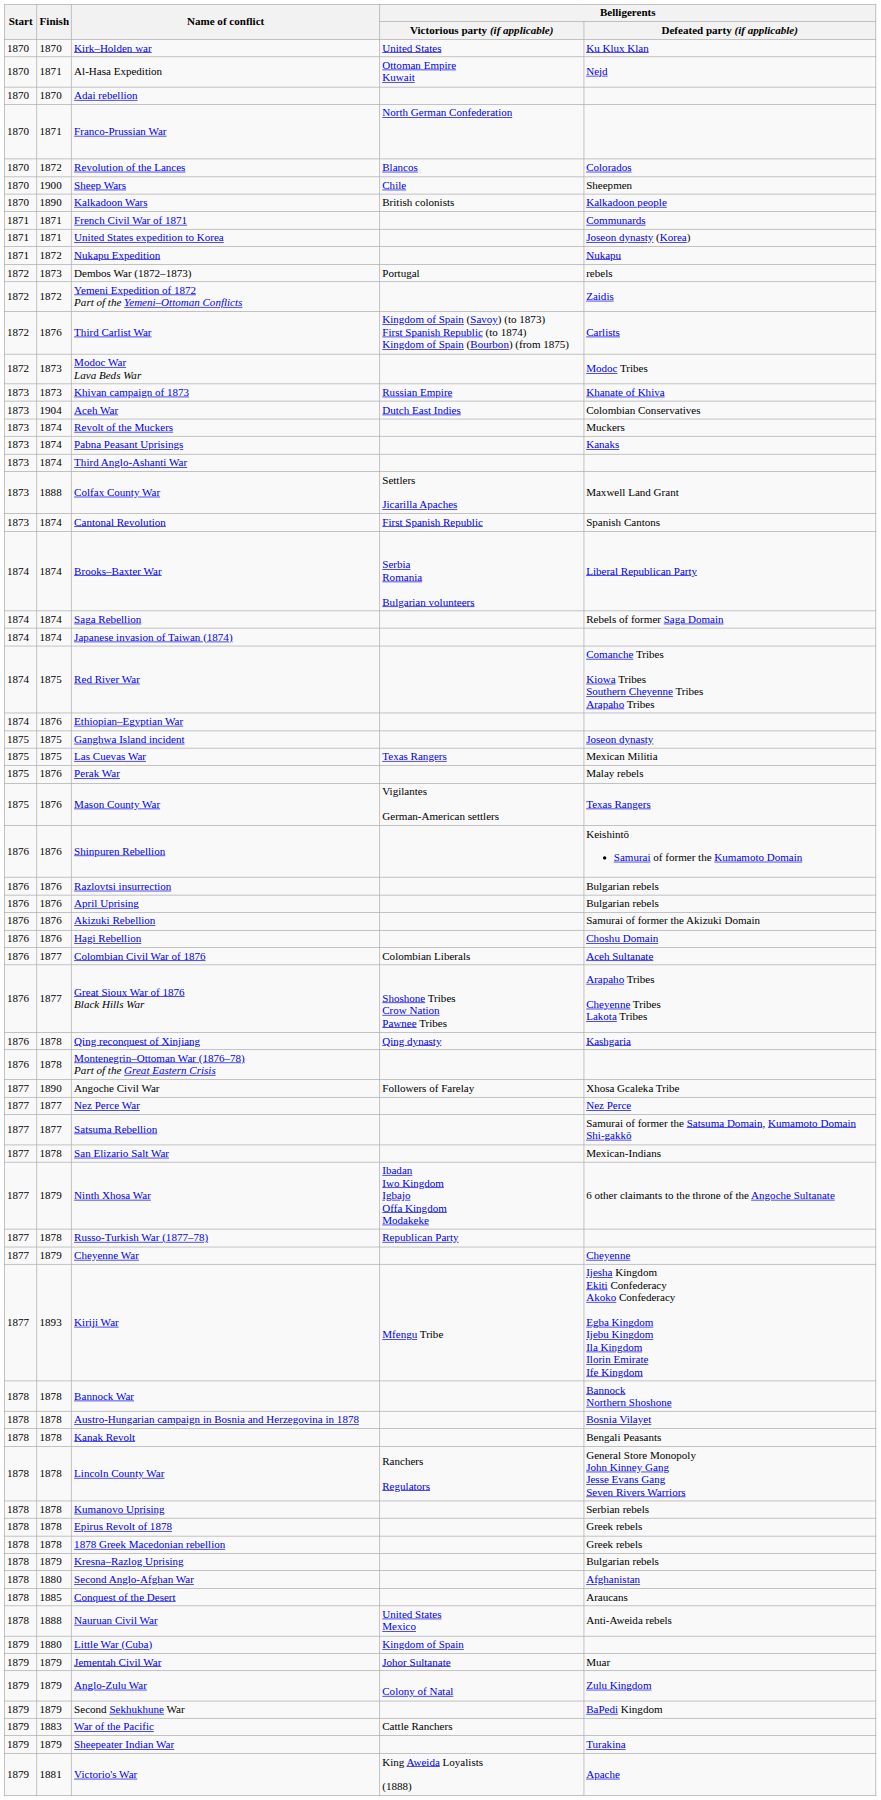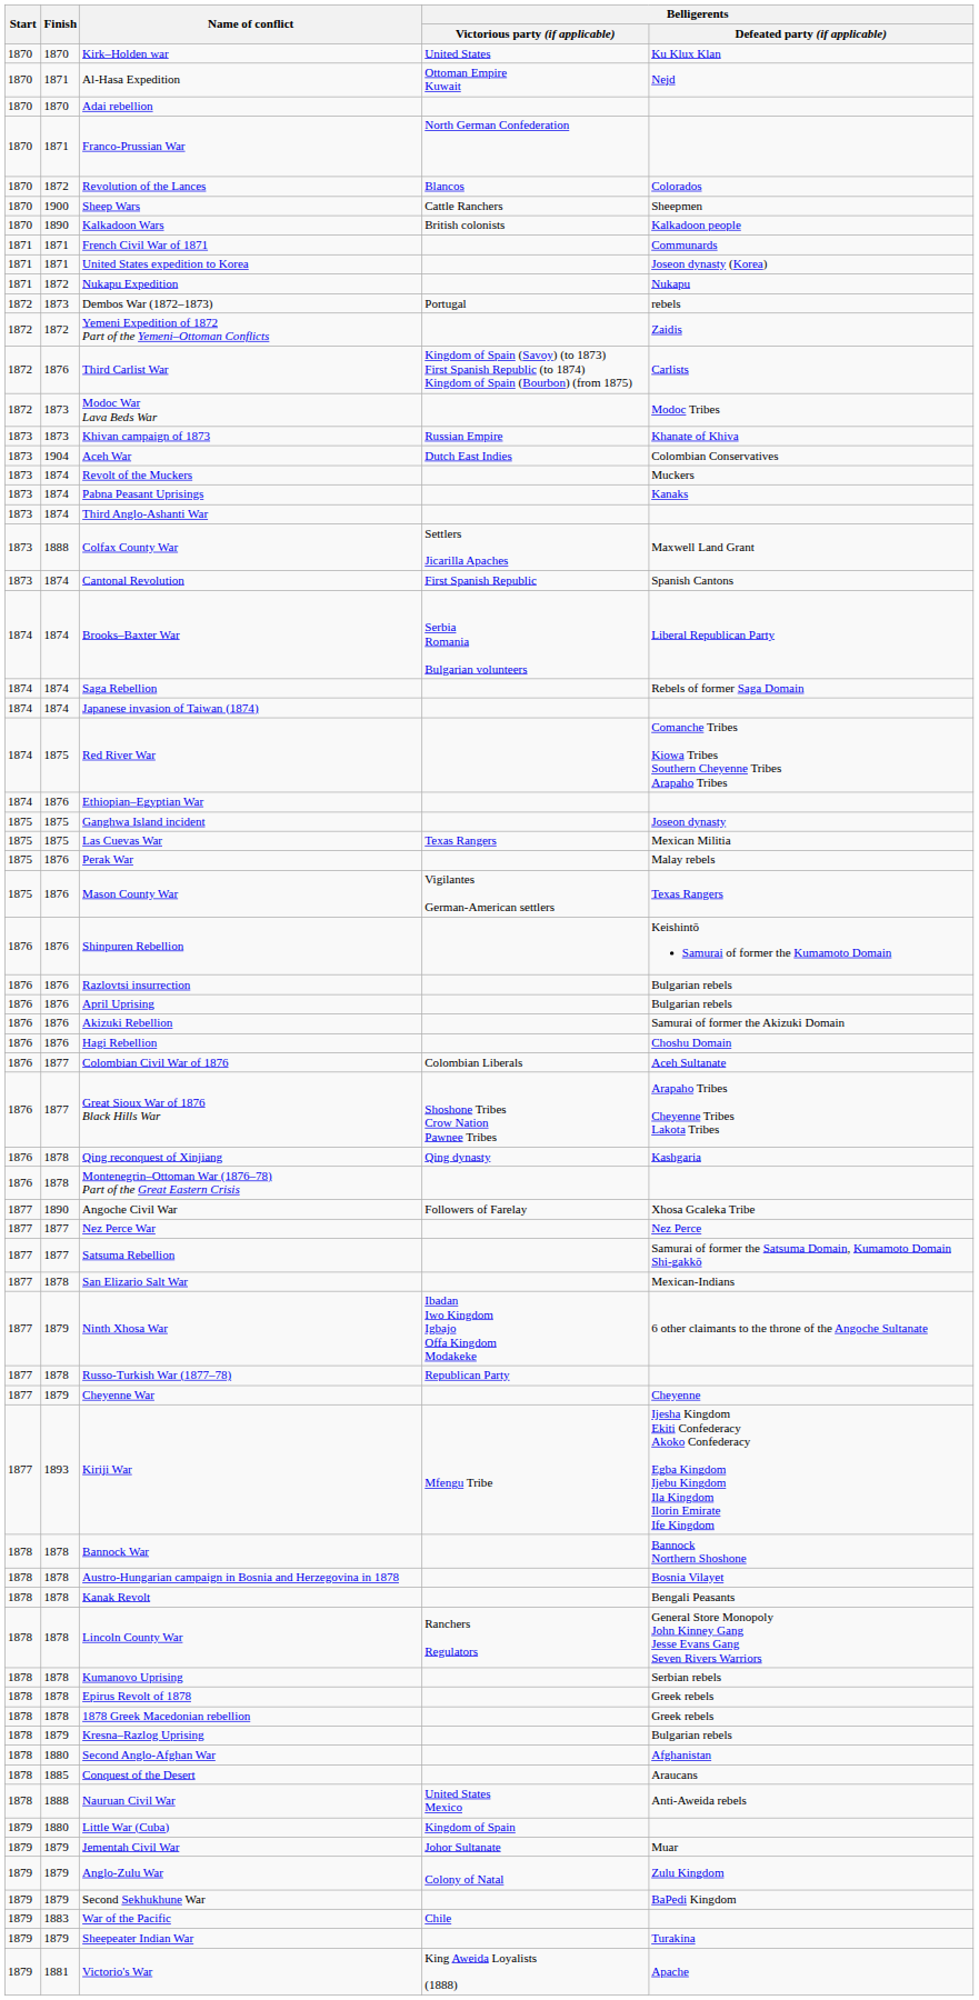Sheep Wars | Belligerents / Victorious party (if applicable): Chile -> Cattle Ranchers
War of the Pacific | Belligerents / Victorious party (if applicable): Cattle Ranchers -> Chile
